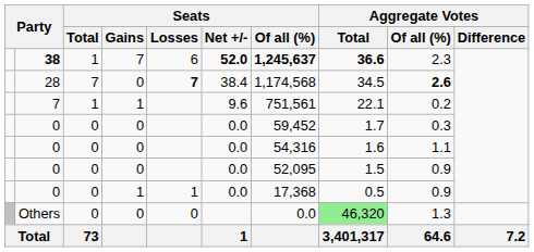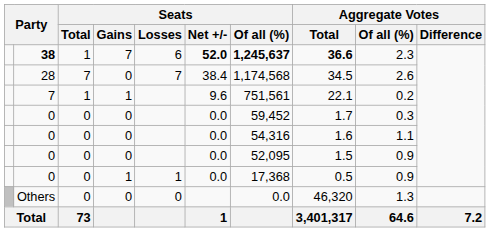28 | Seats / Losses: bold -> normal
28 | Aggregate Votes / Of all (%): bold -> normal
Others | Aggregate Votes / Total: lightgreen background -> no background
